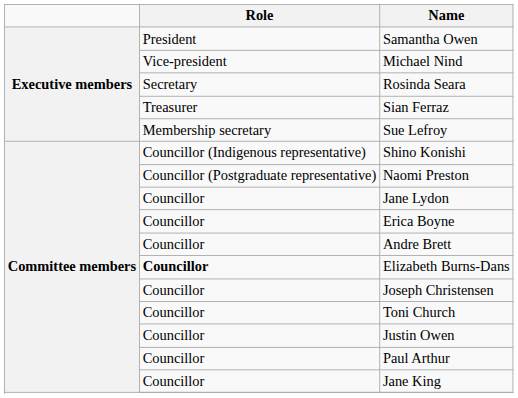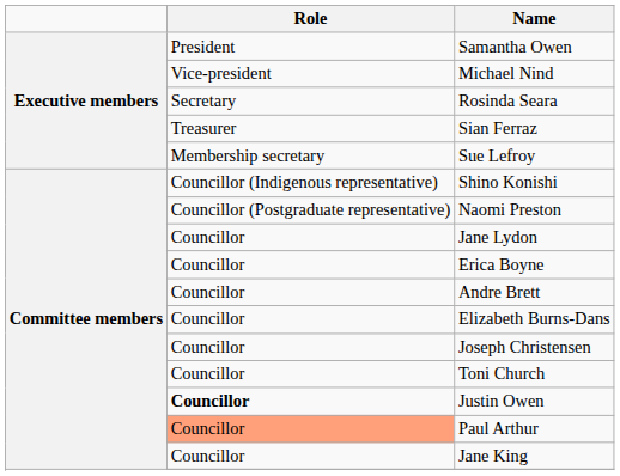Elizabeth Burns-Dans | Role: bold -> normal
Justin Owen | Role: normal -> bold
Paul Arthur | Role: no background -> lightsalmon background
